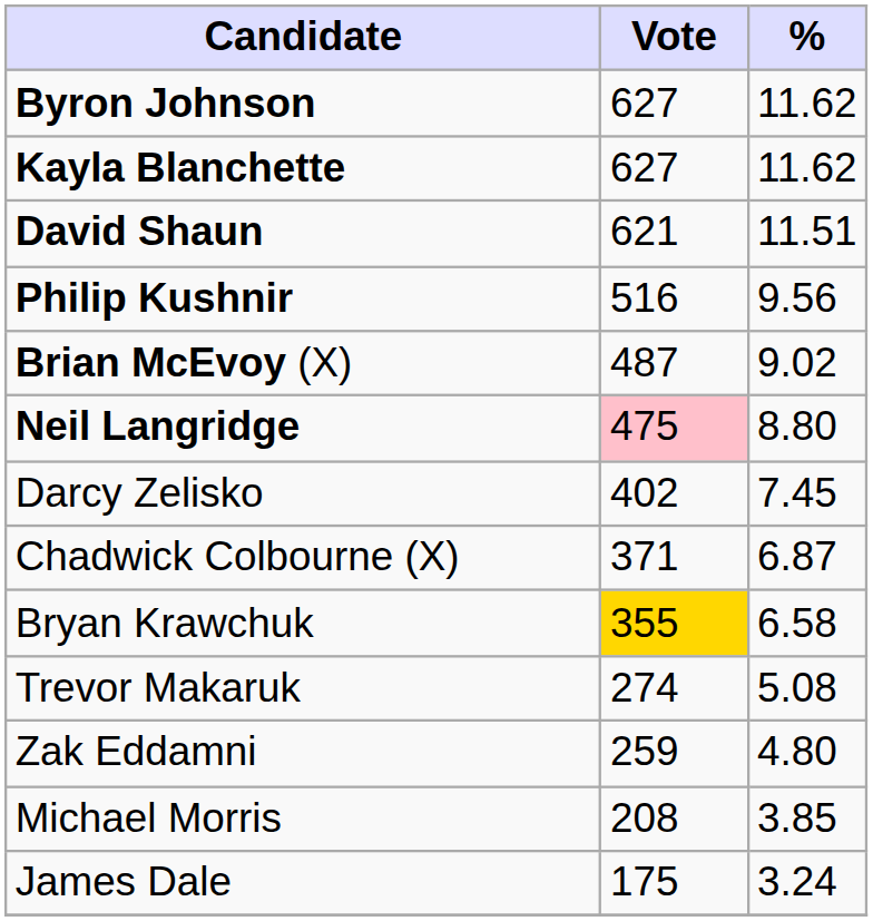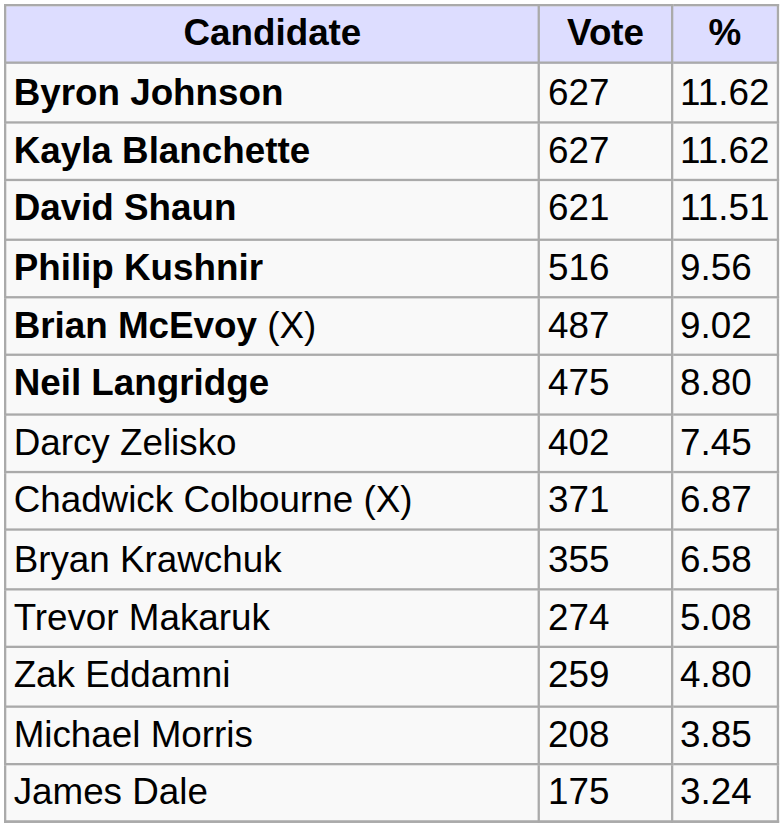Neil Langridge | Vote: pink background -> no background
Bryan Krawchuk | Vote: gold background -> no background
